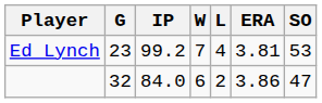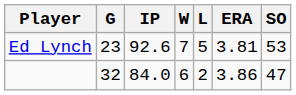Ed Lynch | IP: 99.2 -> 92.6
Ed Lynch | L: 4 -> 5
